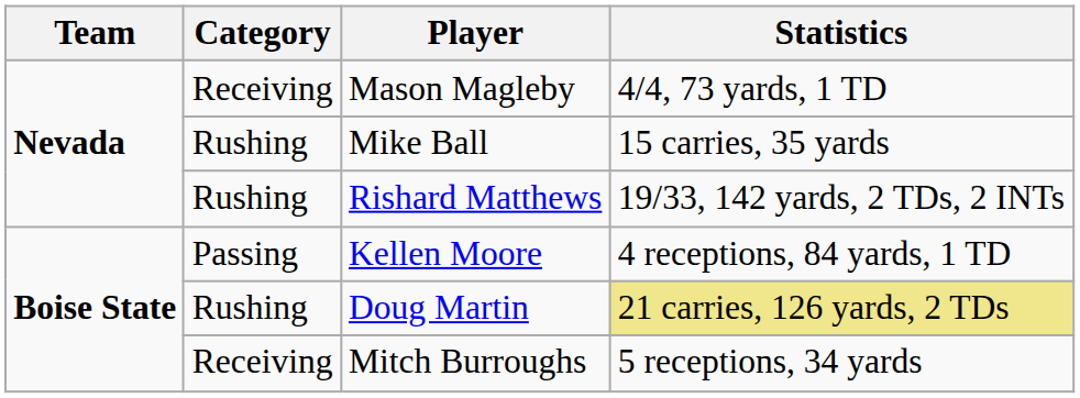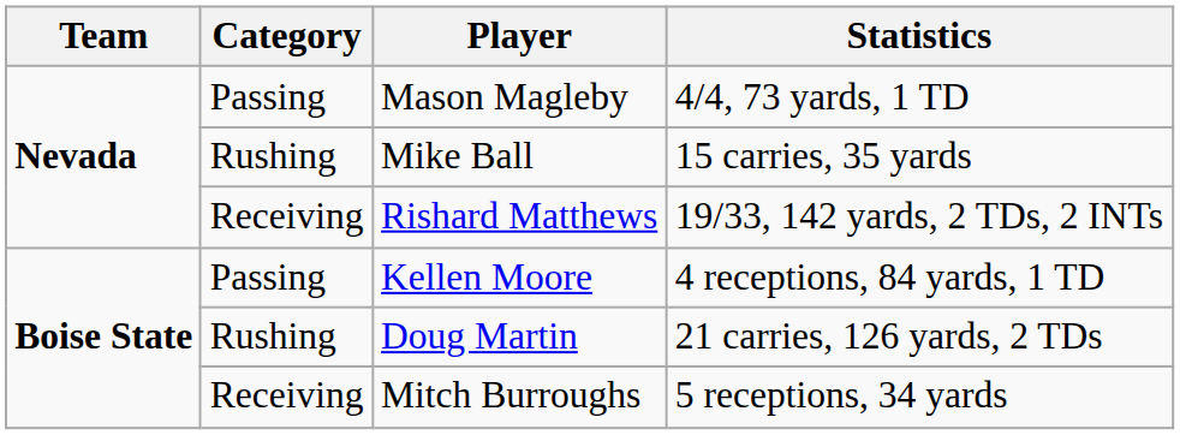Mason Magleby | Category: Receiving -> Passing
Rishard Matthews | Category: Rushing -> Receiving
Doug Martin | Statistics: khaki background -> no background
